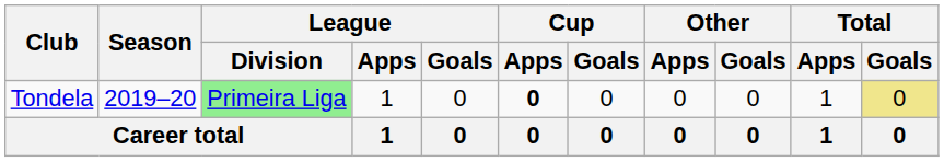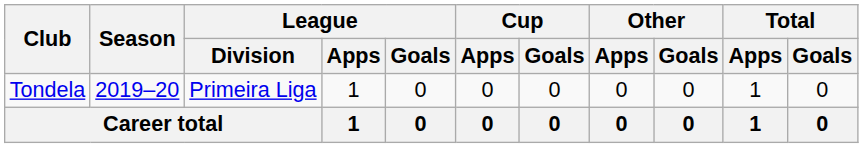Tondela | League / Division: lightgreen background -> no background
Tondela | Cup / Apps: bold -> normal
Tondela | Total / Goals: khaki background -> no background
